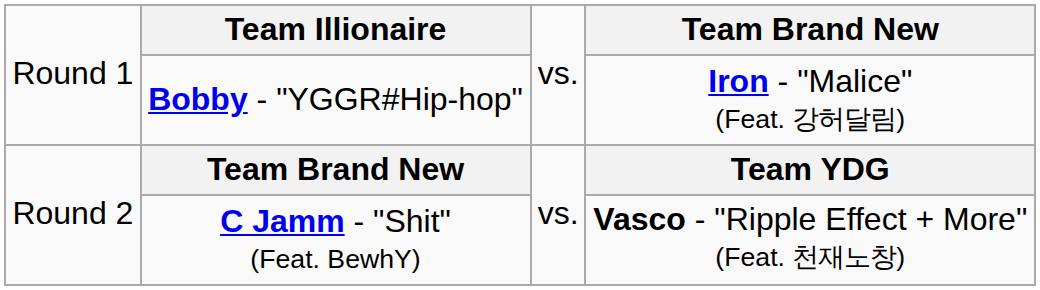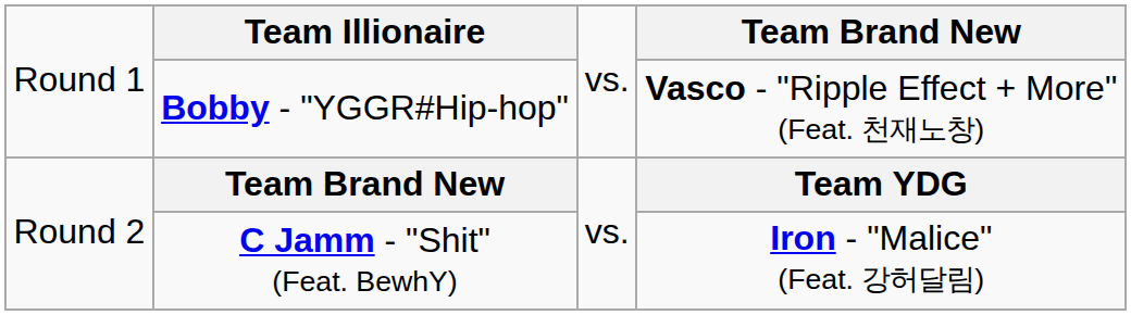Bobby - "YGGR#Hip-hop" | column 4: Iron - "Malice" (Feat. 강허달림) -> Vasco - "Ripple Effect + More" (Feat. 천재노창)
C Jamm - "Shit" (Feat. BewhY) | column 4: Vasco - "Ripple Effect + More" (Feat. 천재노창) -> Iron - "Malice" (Feat. 강허달림)
